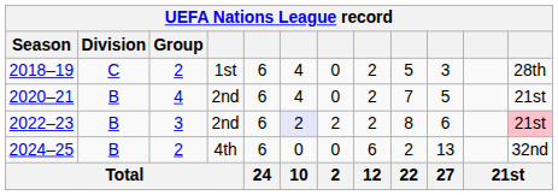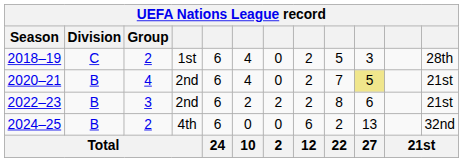2020–21 | column 10: no background -> khaki background
2022–23 | column 6: lavender background -> no background
2022–23 | column 12: pink background -> no background
